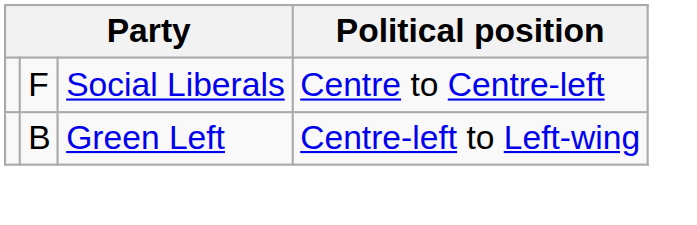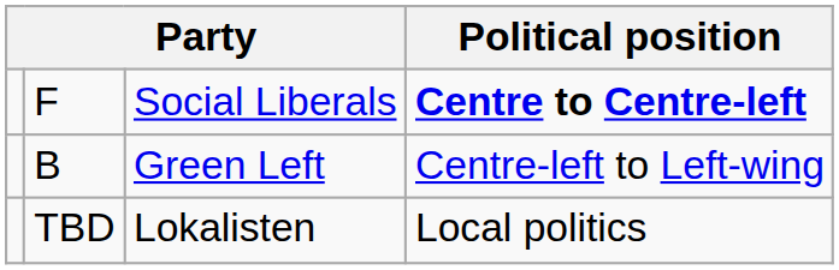Social Liberals | Political position: normal -> bold
+ row: TBD | Lokalisten | Local politics
